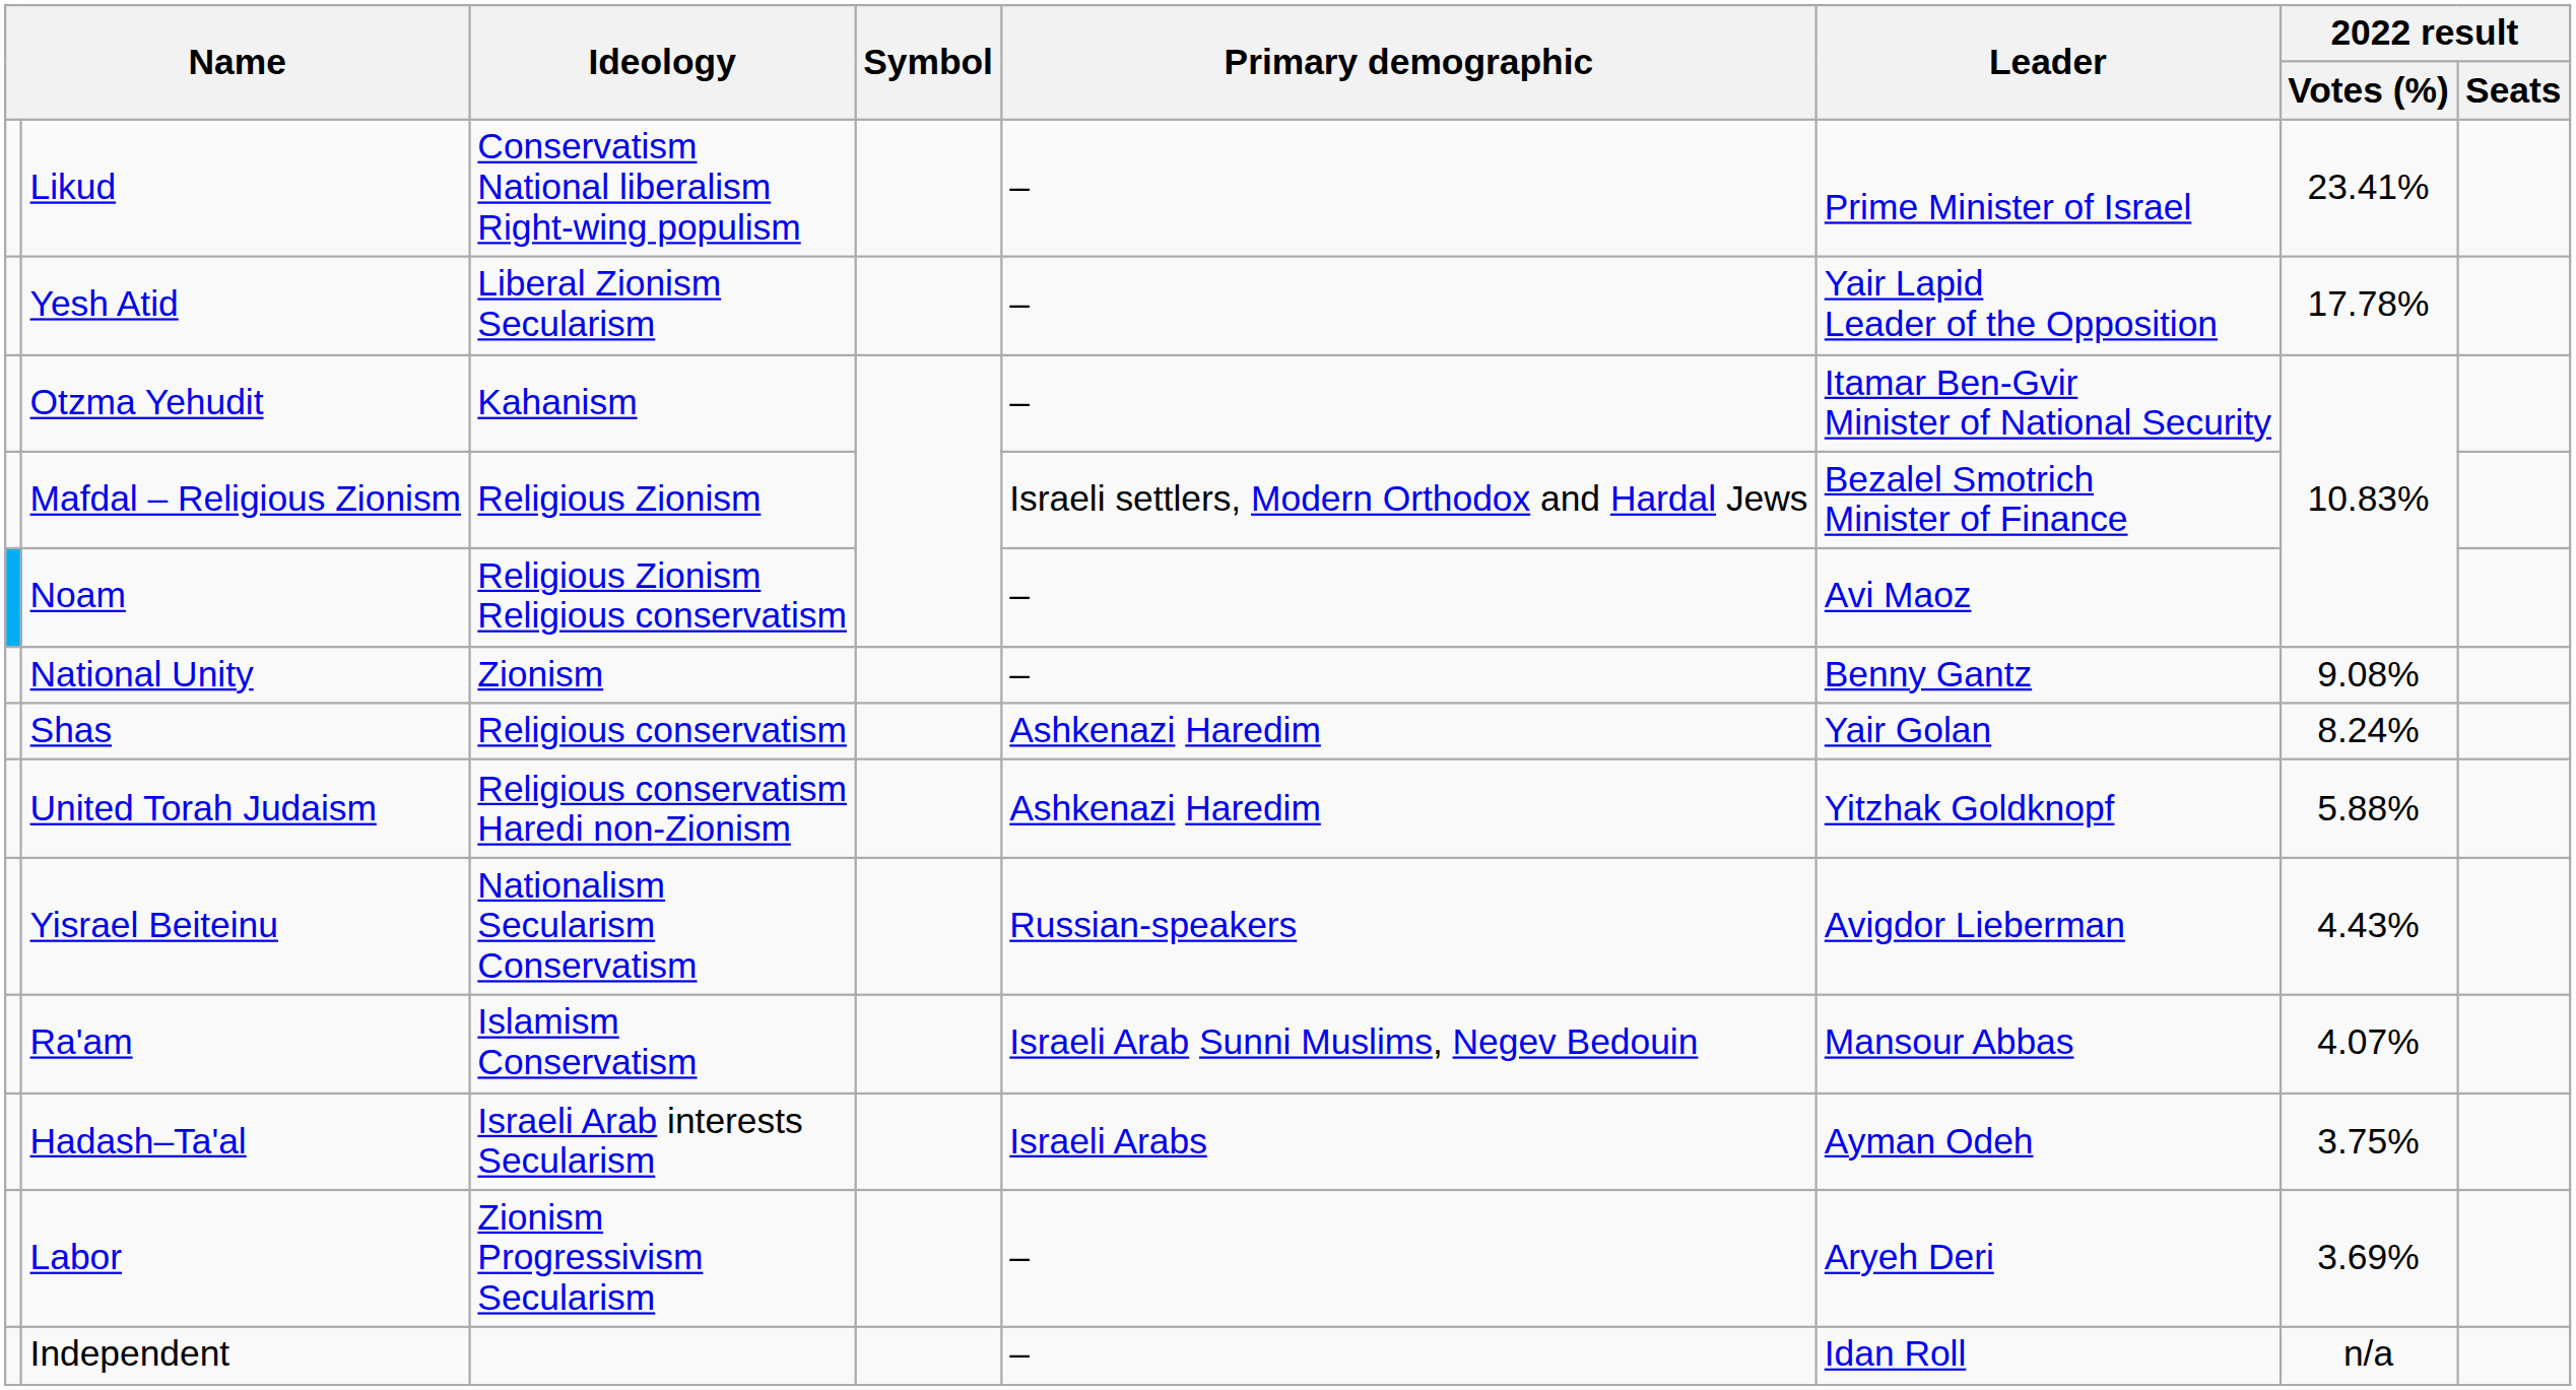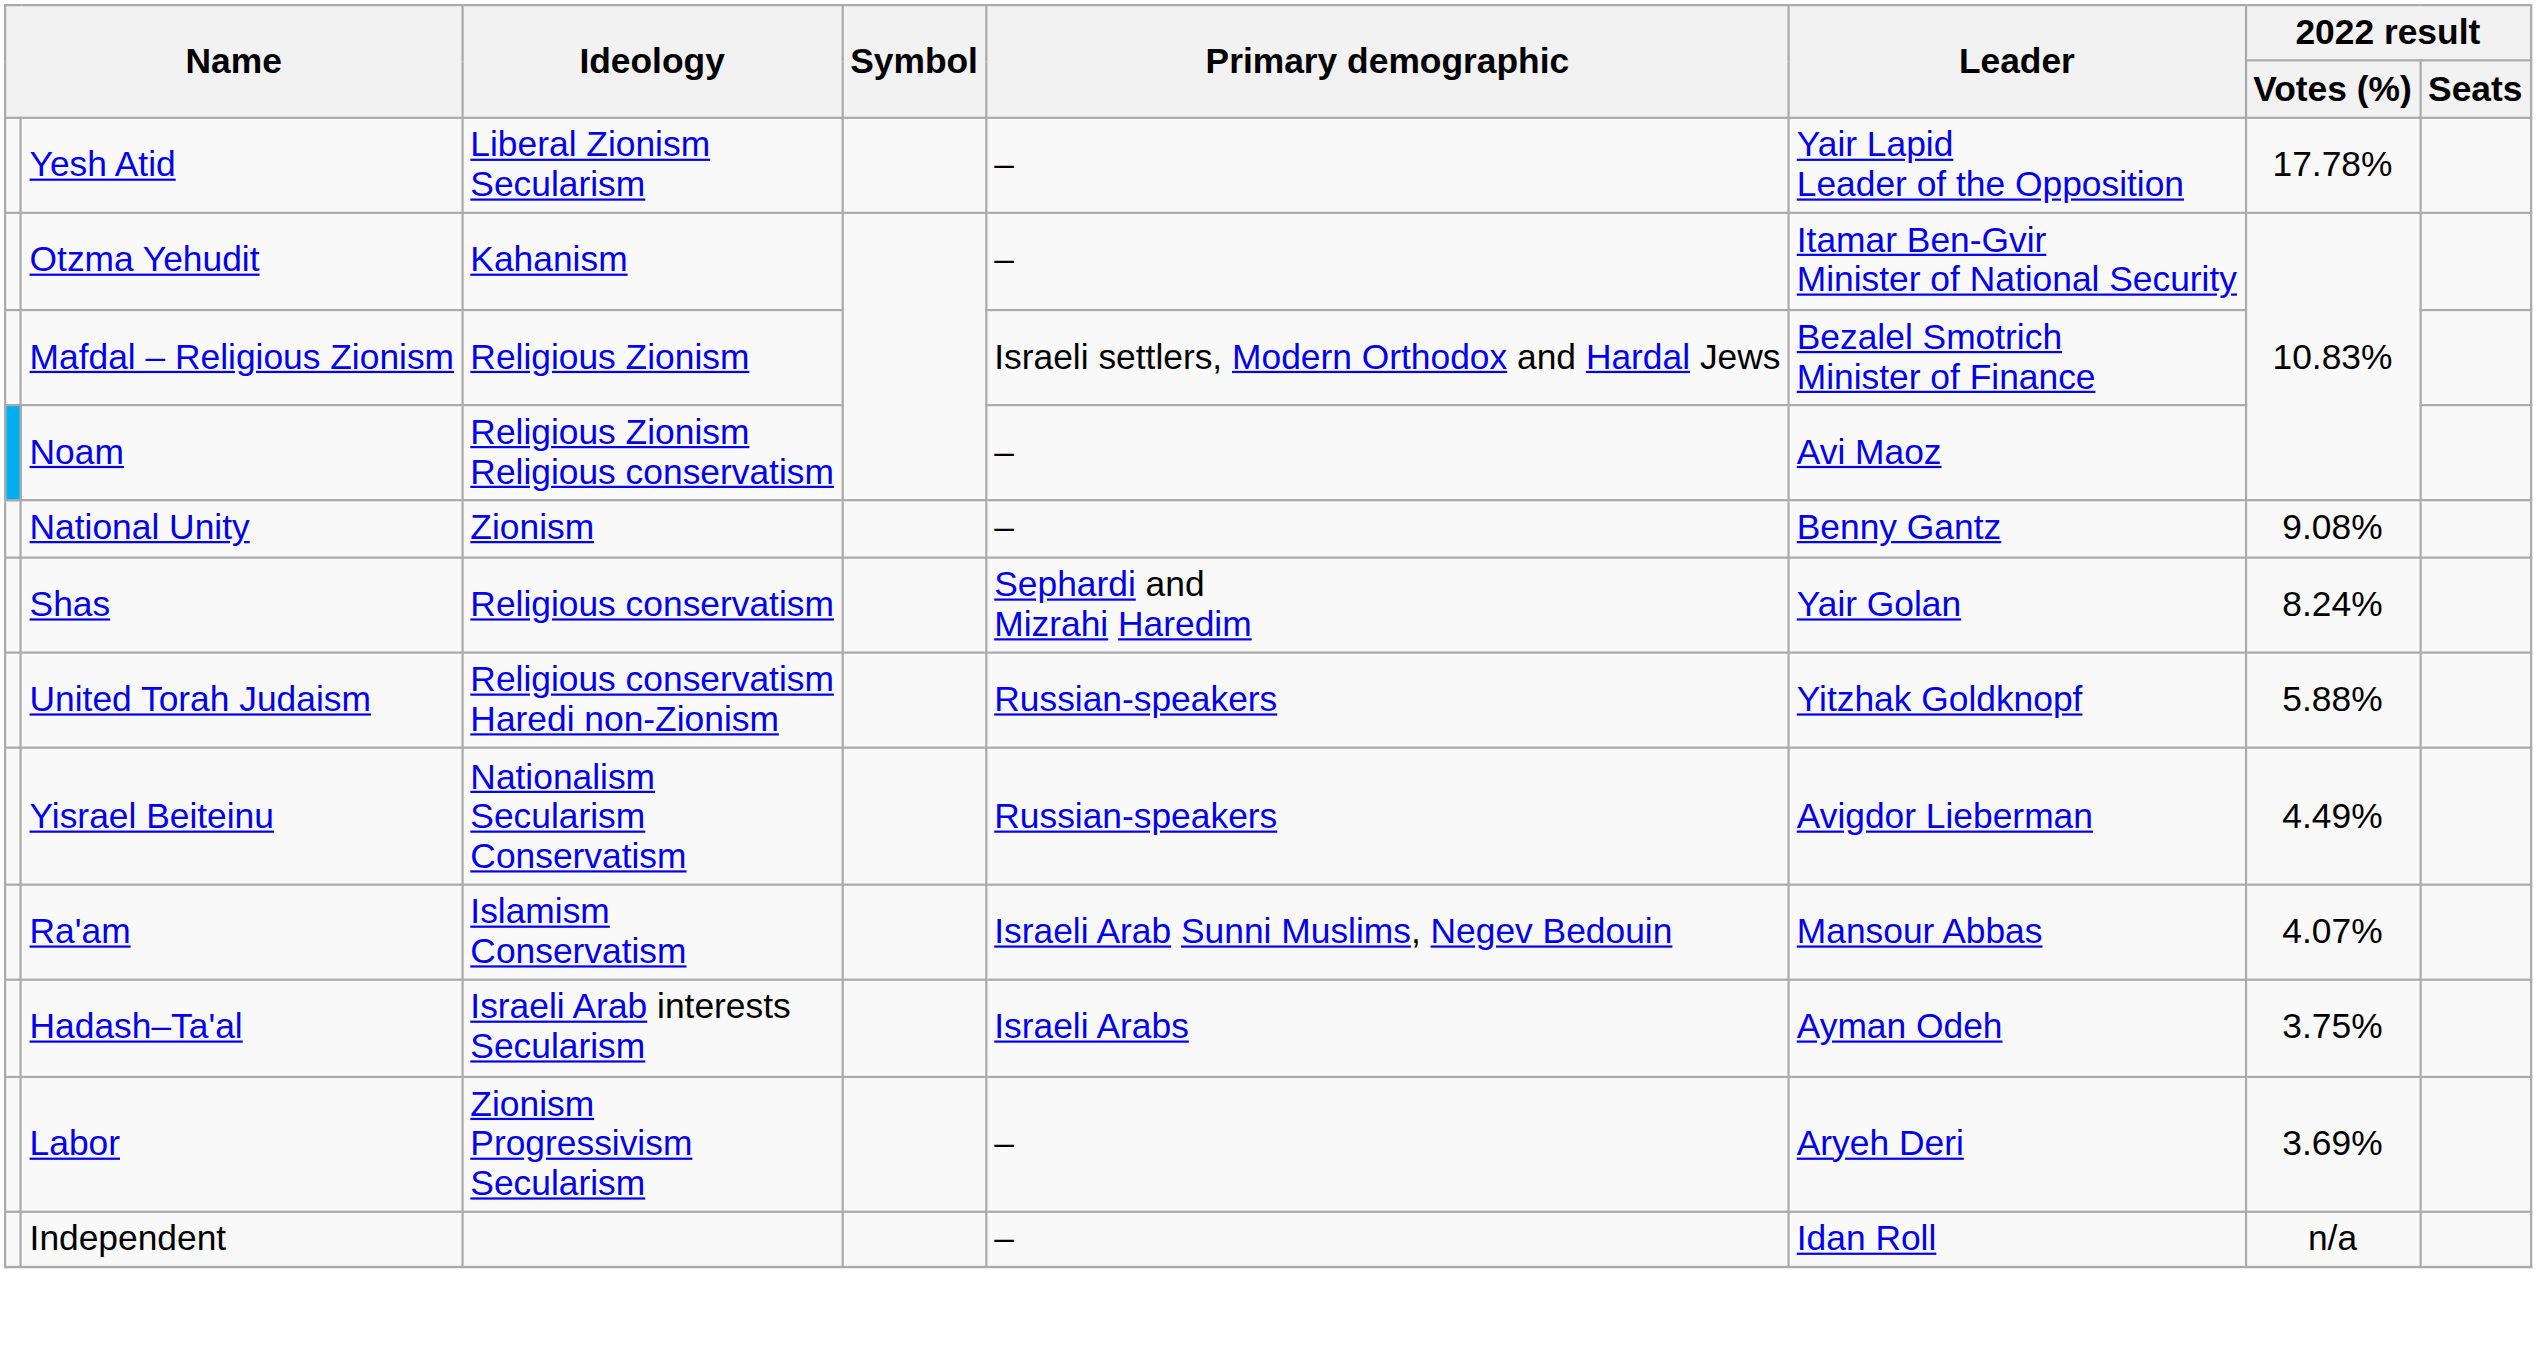- row: Likud | Conservatism National liberalism Right-wing populism | – | Prime Minister of Israel | 23.41%
Shas | Primary demographic: Ashkenazi Haredim -> Sephardi and Mizrahi Haredim
United Torah Judaism | Primary demographic: Ashkenazi Haredim -> Russian-speakers
Yisrael Beiteinu | 2022 result / Votes (%): 4.43% -> 4.49%
